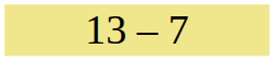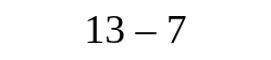row 1 | column 1: khaki background -> no background
